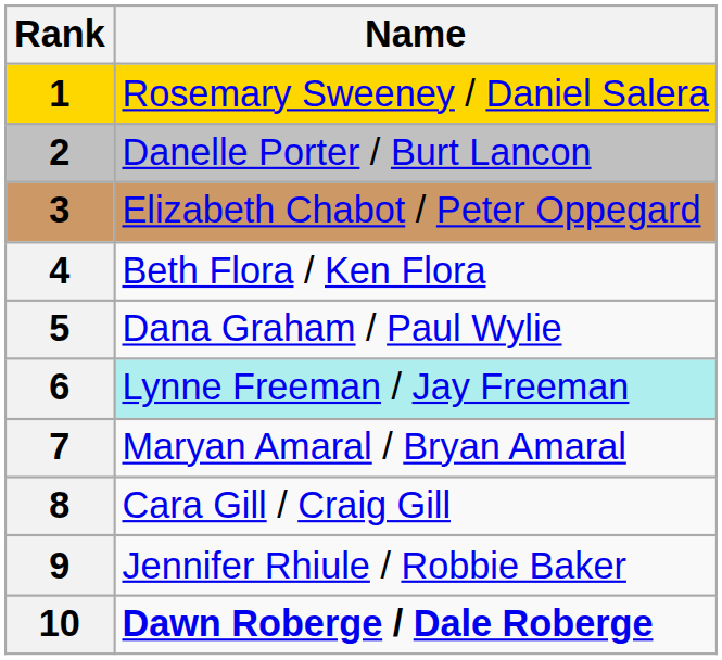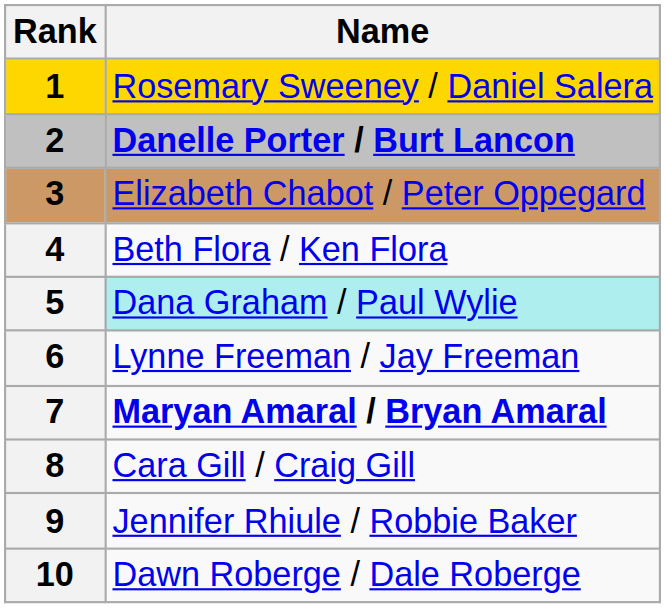Danelle Porter / Burt Lancon | Name: normal -> bold
Dana Graham / Paul Wylie | Name: no background -> paleturquoise background
Lynne Freeman / Jay Freeman | Name: paleturquoise background -> no background
Maryan Amaral / Bryan Amaral | Name: normal -> bold
Dawn Roberge / Dale Roberge | Name: bold -> normal
